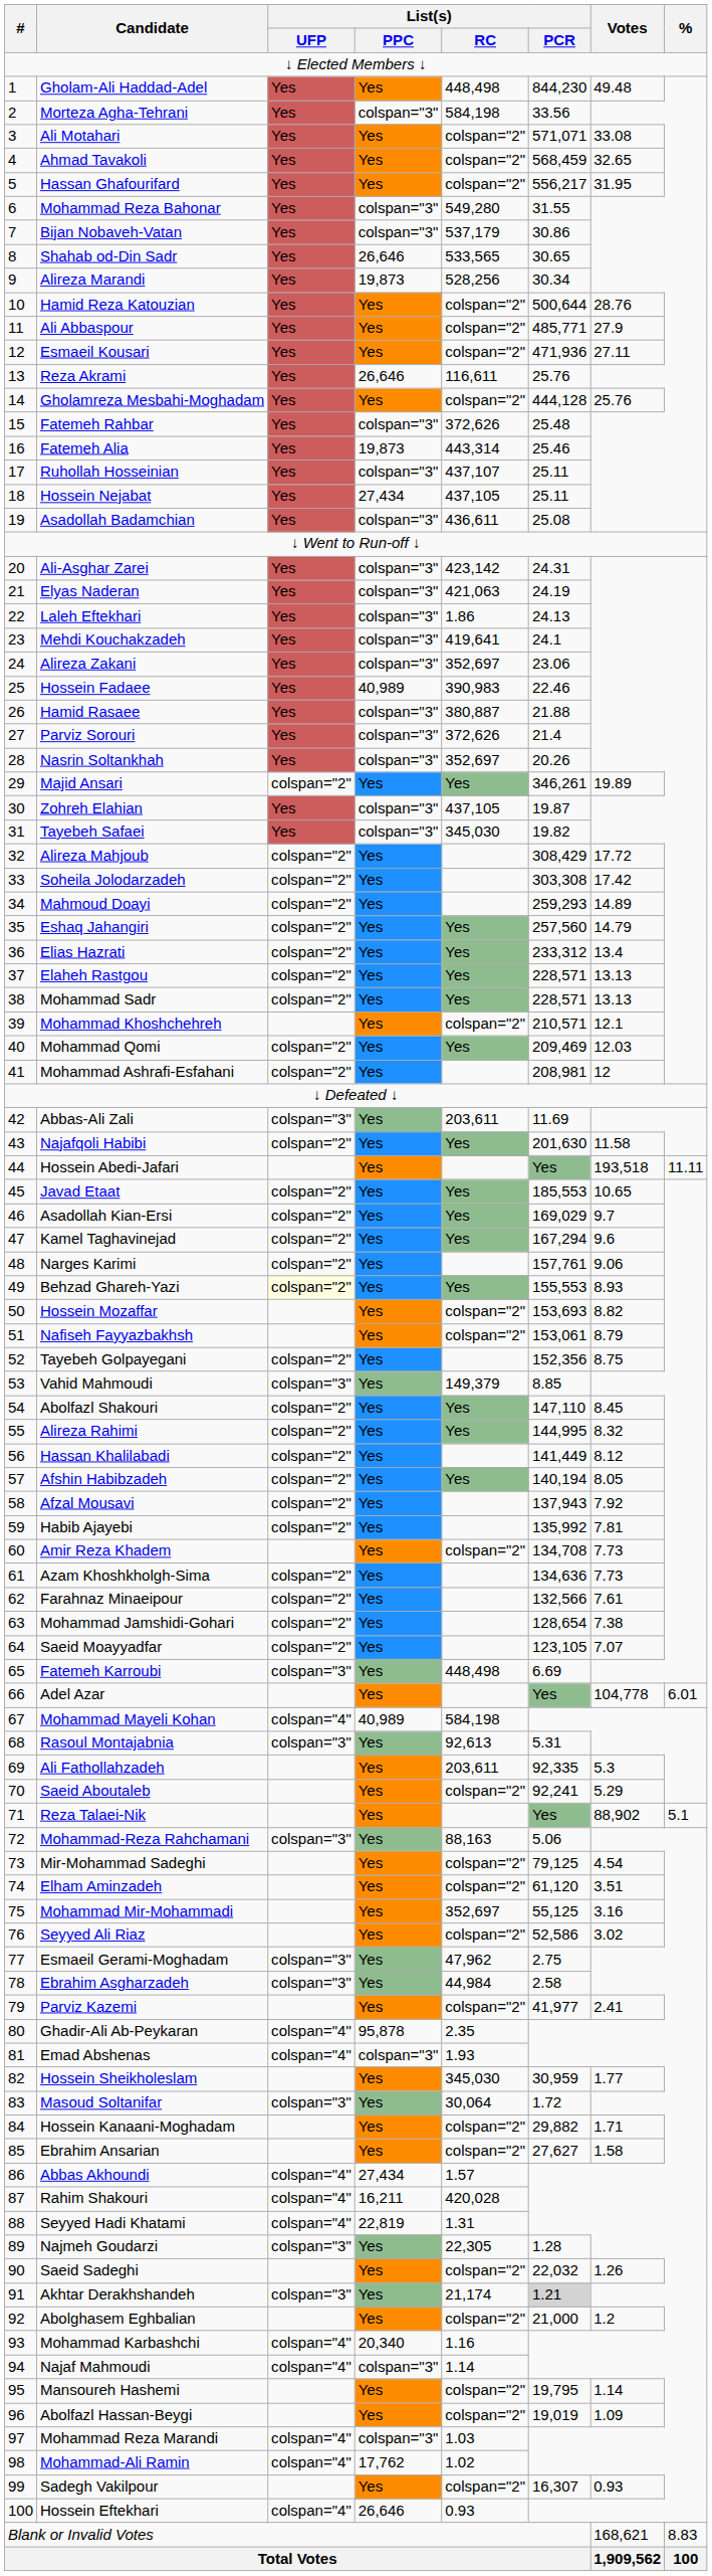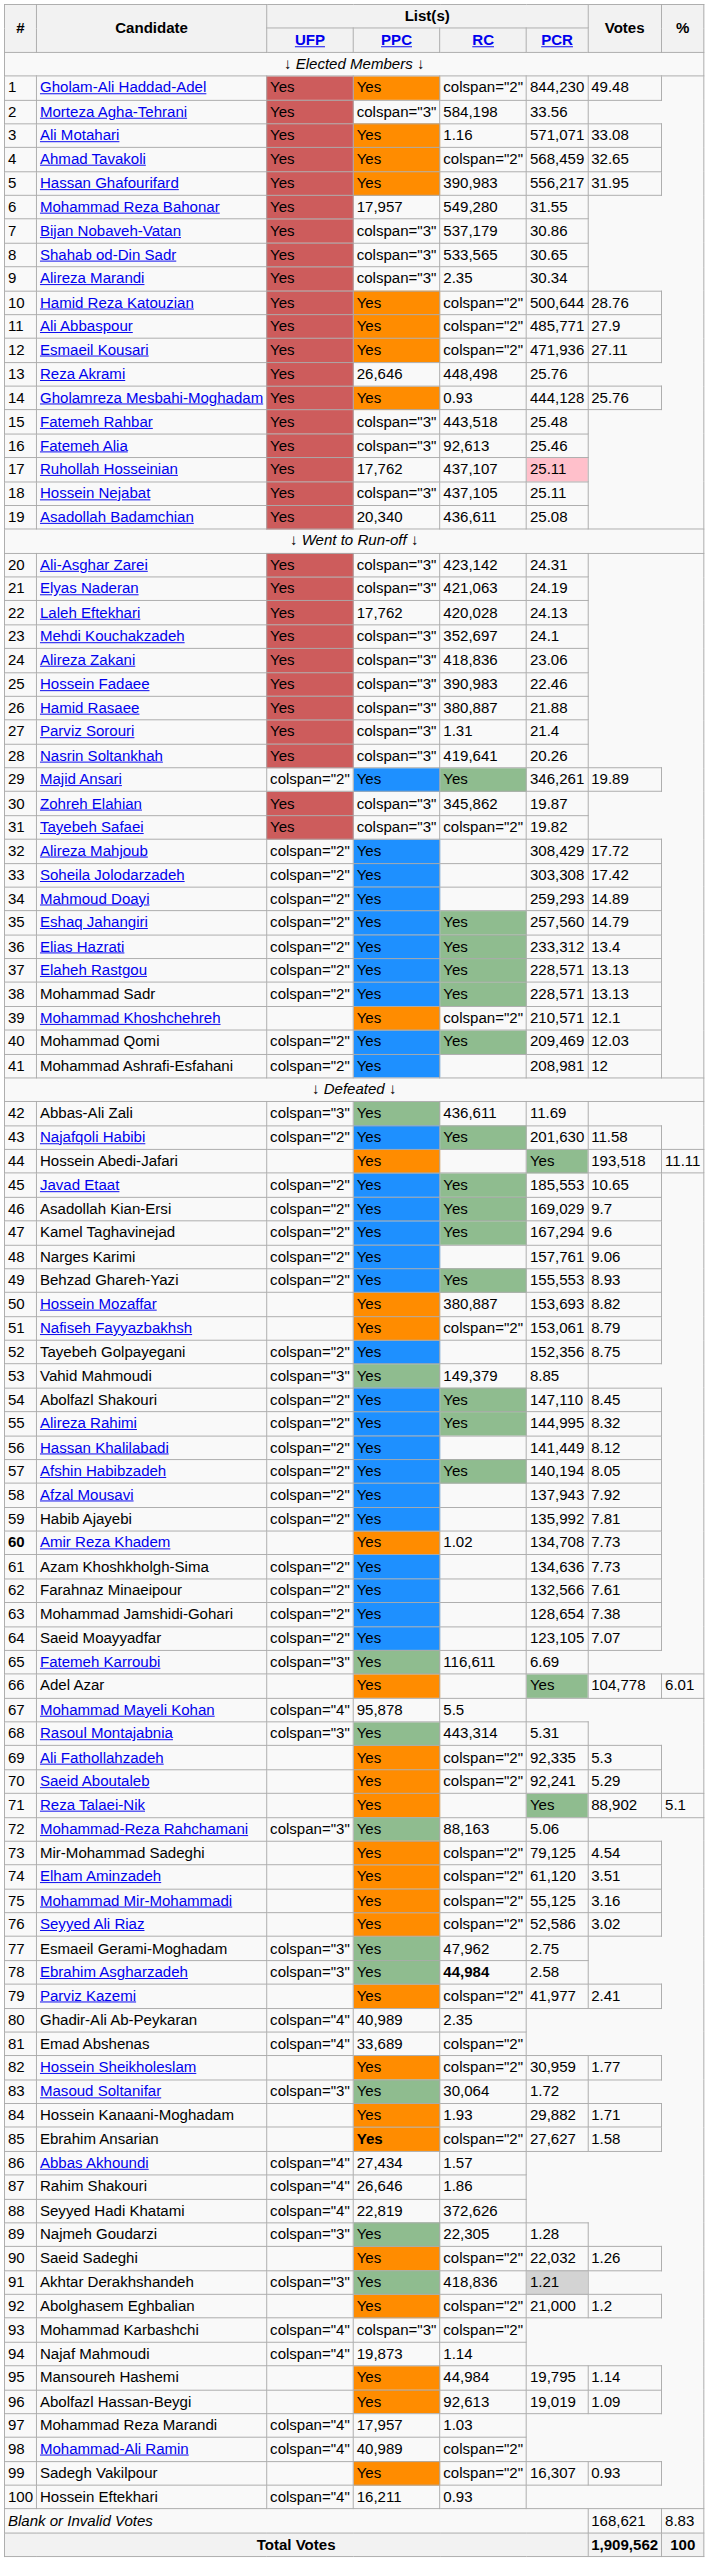Gholam-Ali Haddad-Adel | List(s) / RC: 448,498 -> colspan="2"
Ali Motahari | List(s) / RC: colspan="2" -> 1.16
Hassan Ghafourifard | List(s) / RC: colspan="2" -> 390,983
Mohammad Reza Bahonar | List(s) / PPC: colspan="3" -> 17,957
Shahab od-Din Sadr | List(s) / PPC: 26,646 -> colspan="3"
Alireza Marandi | List(s) / PPC: 19,873 -> colspan="3"
Alireza Marandi | List(s) / RC: 528,256 -> 2.35
Reza Akrami | List(s) / RC: 116,611 -> 448,498
Gholamreza Mesbahi-Moghadam | List(s) / RC: colspan="2" -> 0.93
Fatemeh Rahbar | List(s) / RC: 372,626 -> 443,518
Fatemeh Alia | List(s) / PPC: 19,873 -> colspan="3"
Fatemeh Alia | List(s) / RC: 443,314 -> 92,613
Ruhollah Hosseinian | List(s) / PPC: colspan="3" -> 17,762
Ruhollah Hosseinian | List(s) / PCR: no background -> pink background
Hossein Nejabat | List(s) / PPC: 27,434 -> colspan="3"
Asadollah Badamchian | List(s) / PPC: colspan="3" -> 20,340
Laleh Eftekhari | List(s) / PPC: colspan="3" -> 17,762
Laleh Eftekhari | List(s) / RC: 1.86 -> 420,028
Mehdi Kouchakzadeh | List(s) / RC: 419,641 -> 352,697
Alireza Zakani | List(s) / RC: 352,697 -> 418,836
Hossein Fadaee | List(s) / PPC: 40,989 -> colspan="3"
Parviz Sorouri | List(s) / RC: 372,626 -> 1.31
Nasrin Soltankhah | List(s) / RC: 352,697 -> 419,641
Zohreh Elahian | List(s) / RC: 437,105 -> 345,862
Tayebeh Safaei | List(s) / RC: 345,030 -> colspan="2"
Abbas-Ali Zali | List(s) / RC: 203,611 -> 436,611
Behzad Ghareh-Yazi | List(s) / UFP: lightyellow background -> no background
Hossein Mozaffar | List(s) / RC: colspan="2" -> 380,887
Amir Reza Khadem | #: normal -> bold
Amir Reza Khadem | List(s) / RC: colspan="2" -> 1.02
Fatemeh Karroubi | List(s) / RC: 448,498 -> 116,611
Mohammad Mayeli Kohan | List(s) / PPC: 40,989 -> 95,878
Mohammad Mayeli Kohan | List(s) / RC: 584,198 -> 5.5
Rasoul Montajabnia | List(s) / RC: 92,613 -> 443,314
Ali Fathollahzadeh | List(s) / RC: 203,611 -> colspan="2"
Mohammad Mir-Mohammadi | List(s) / RC: 352,697 -> colspan="2"
Ebrahim Asgharzadeh | List(s) / RC: normal -> bold
Ghadir-Ali Ab-Peykaran | List(s) / PPC: 95,878 -> 40,989
Emad Abshenas | List(s) / PPC: colspan="3" -> 33,689
Emad Abshenas | List(s) / RC: 1.93 -> colspan="2"
Hossein Sheikholeslam | List(s) / RC: 345,030 -> colspan="2"
Hossein Kanaani-Moghadam | List(s) / RC: colspan="2" -> 1.93
Ebrahim Ansarian | List(s) / PPC: normal -> bold
Rahim Shakouri | List(s) / PPC: 16,211 -> 26,646
Rahim Shakouri | List(s) / RC: 420,028 -> 1.86
Seyyed Hadi Khatami | List(s) / RC: 1.31 -> 372,626
Akhtar Derakhshandeh | List(s) / RC: 21,174 -> 418,836
Mohammad Karbashchi | List(s) / PPC: 20,340 -> colspan="3"
Mohammad Karbashchi | List(s) / RC: 1.16 -> colspan="2"
Najaf Mahmoudi | List(s) / PPC: colspan="3" -> 19,873
Mansoureh Hashemi | List(s) / RC: colspan="2" -> 44,984
Abolfazl Hassan-Beygi | List(s) / RC: colspan="2" -> 92,613
Mohammad Reza Marandi | List(s) / PPC: colspan="3" -> 17,957
Mohammad-Ali Ramin | List(s) / PPC: 17,762 -> 40,989
Mohammad-Ali Ramin | List(s) / RC: 1.02 -> colspan="2"
Hossein Eftekhari | List(s) / PPC: 26,646 -> 16,211
